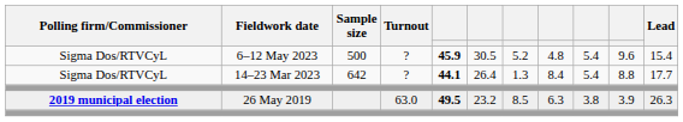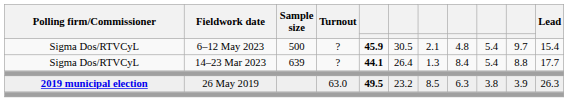6–12 May 2023 | column 7: 5.2 -> 2.1
6–12 May 2023 | column 10: 9.6 -> 9.7
14–23 Mar 2023 | Sample size: 642 -> 639
